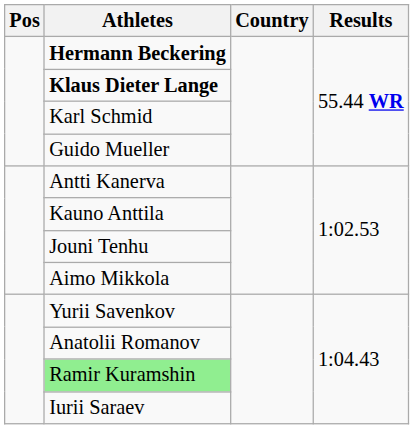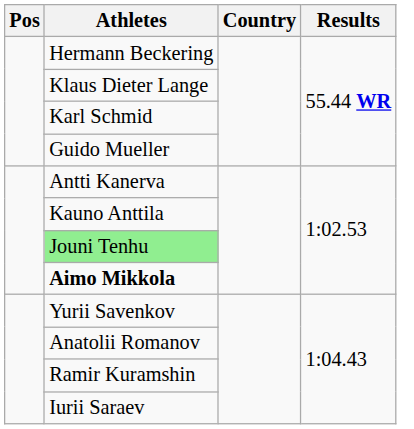Hermann Beckering | Athletes: bold -> normal
Klaus Dieter Lange | Athletes: bold -> normal
Jouni Tenhu | Athletes: no background -> lightgreen background
Aimo Mikkola | Athletes: normal -> bold
Ramir Kuramshin | Athletes: lightgreen background -> no background
